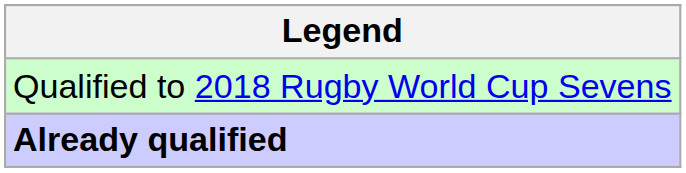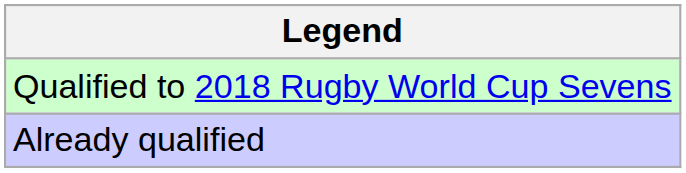row 3 | column 1: bold -> normal
